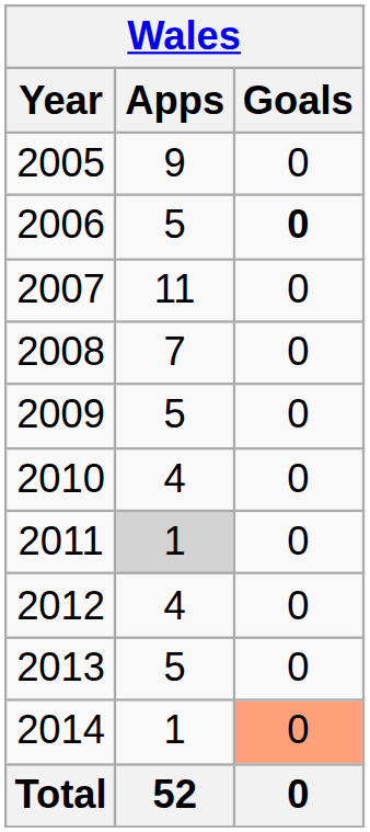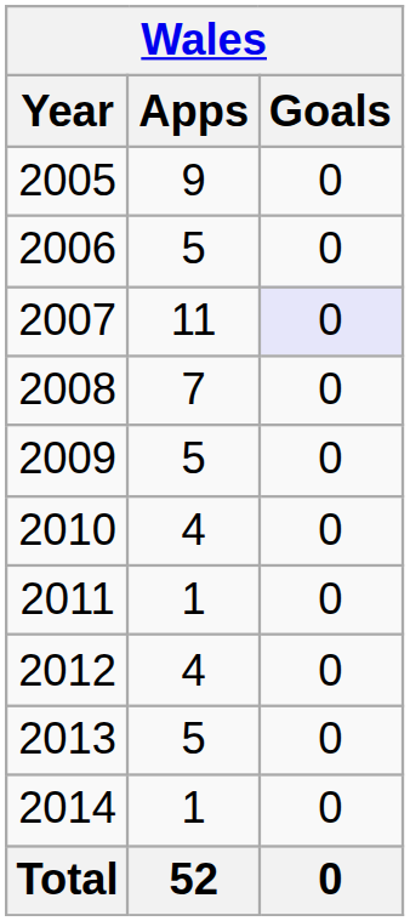2006 | Goals: bold -> normal
2007 | Goals: no background -> lavender background
2011 | Apps: lightgrey background -> no background
2014 | Goals: lightsalmon background -> no background
